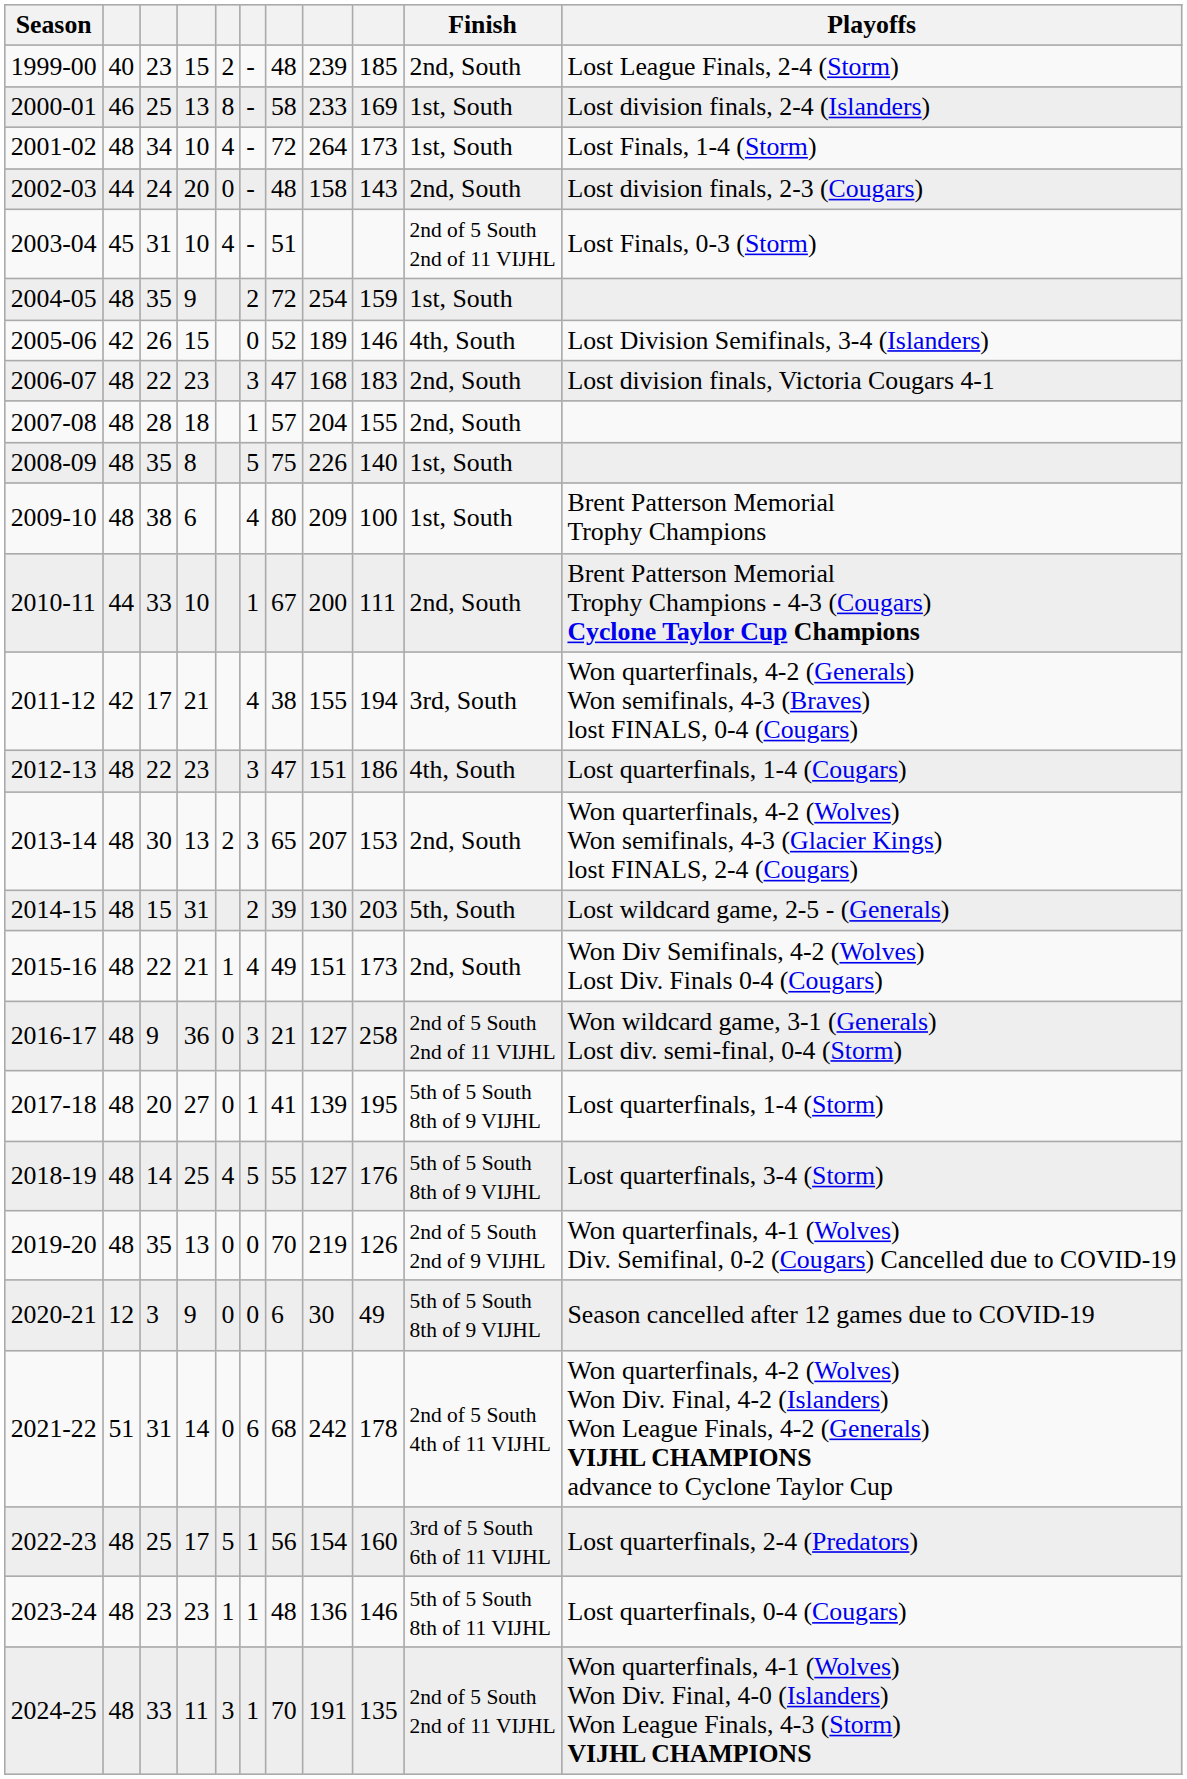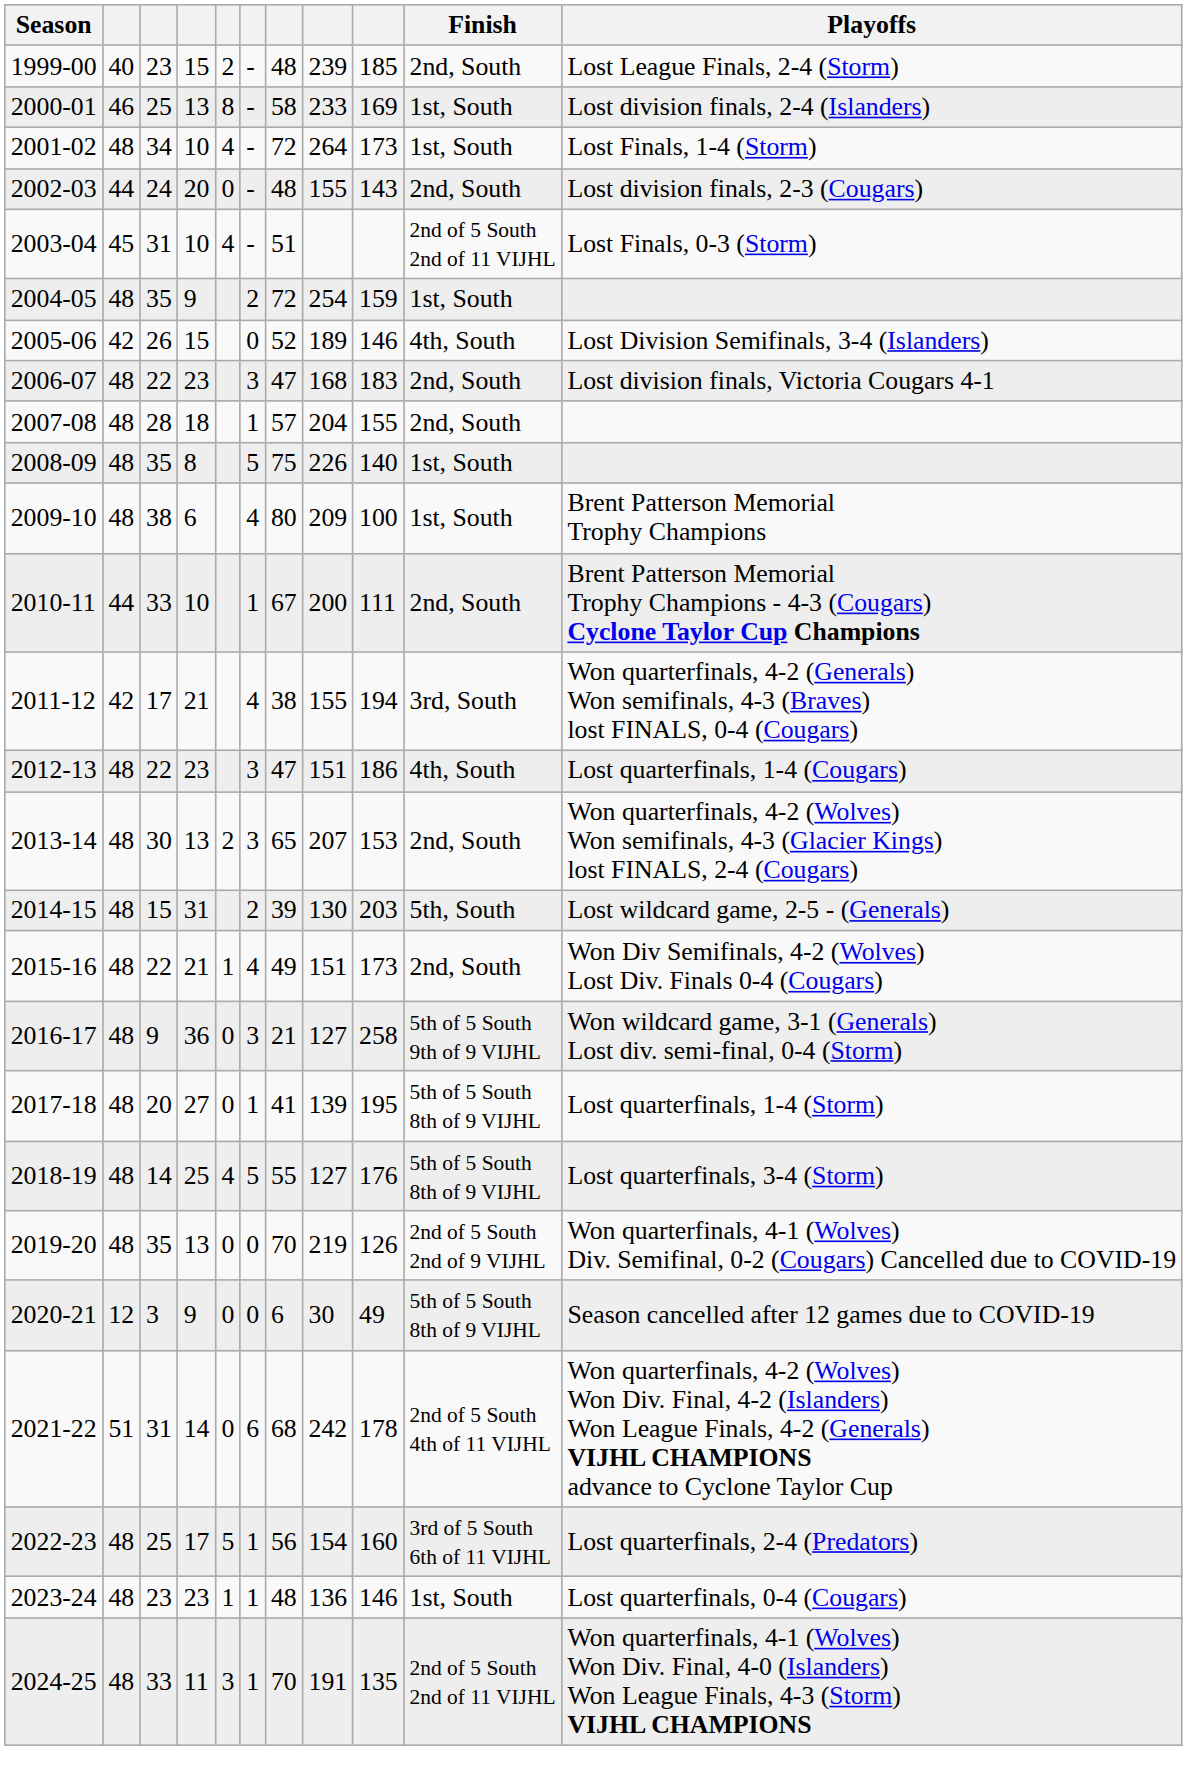2002-03 | column 8: 158 -> 155
2016-17 | Finish: 2nd of 5 South 2nd of 11 VIJHL -> 5th of 5 South 9th of 9 VIJHL
2023-24 | Finish: 5th of 5 South 8th of 11 VIJHL -> 1st, South
